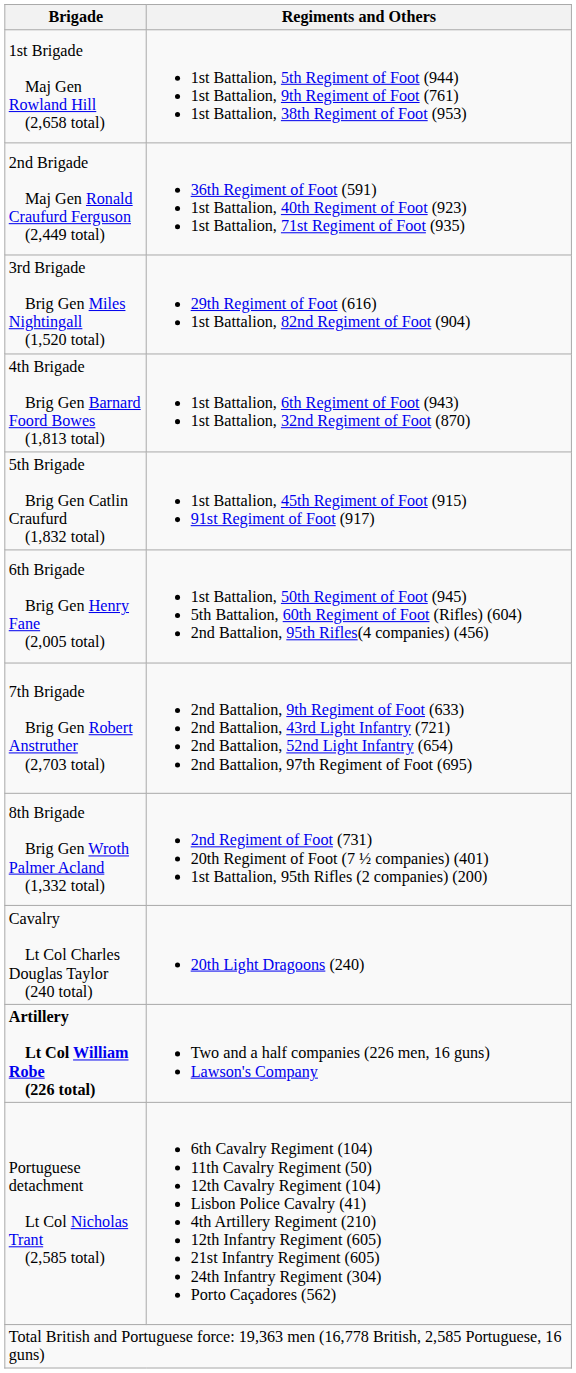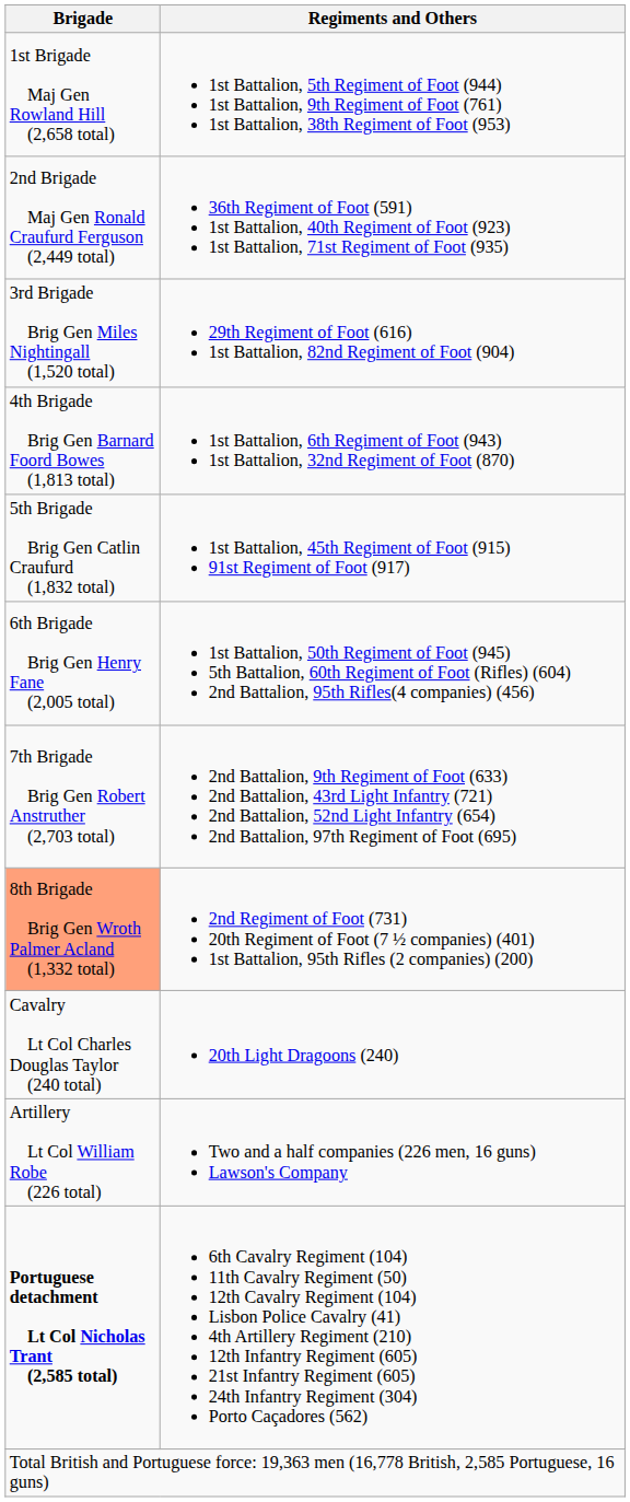row 9 | Brigade: no background -> lightsalmon background
row 11 | Brigade: bold -> normal
row 12 | Brigade: normal -> bold
